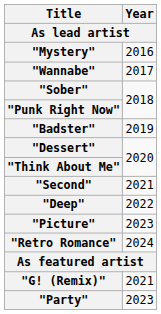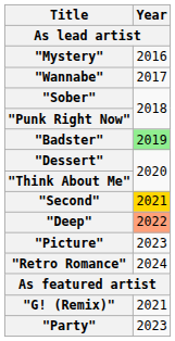"Badster" | Year: no background -> lightgreen background
"Second" | Year: no background -> gold background
"Deep" | Year: no background -> lightsalmon background
